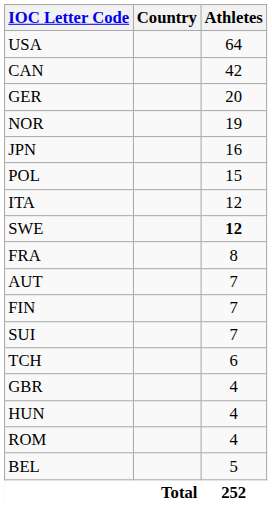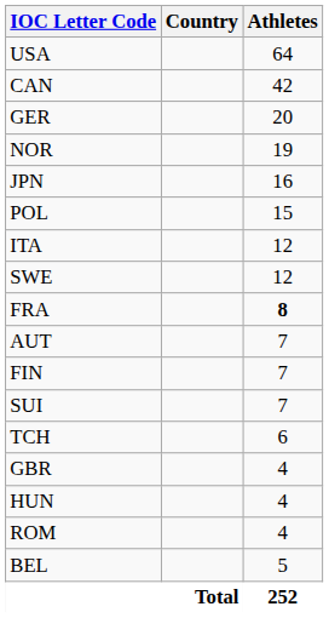SWE | Athletes: bold -> normal
FRA | Athletes: normal -> bold
